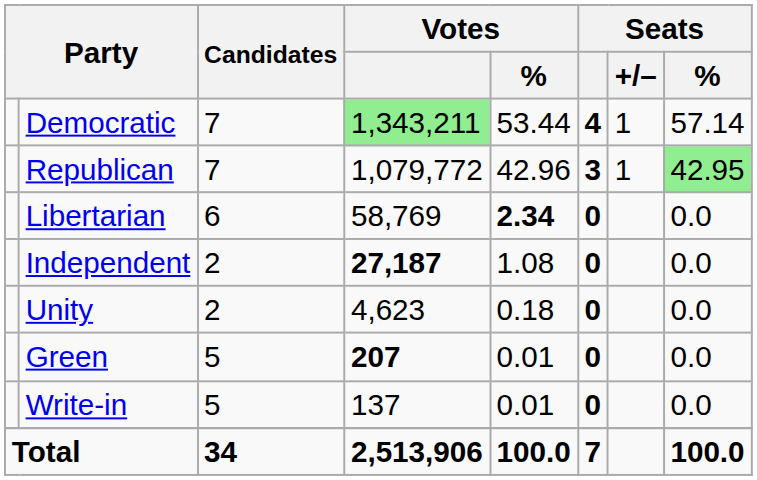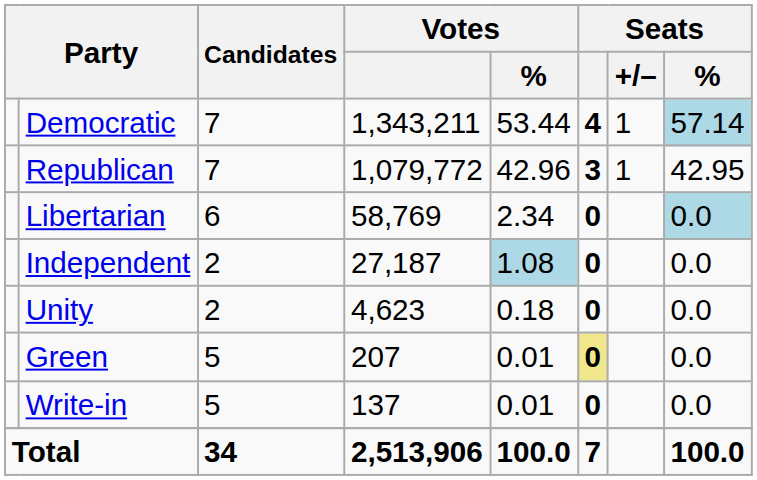Democratic | Votes: lightgreen background -> no background
Democratic | Seats / %: no background -> lightblue background
Republican | Seats / %: lightgreen background -> no background
Libertarian | Votes / %: bold -> normal
Libertarian | Seats / %: no background -> lightblue background
Independent | Votes: bold -> normal
Independent | Votes / %: no background -> lightblue background
Green | Votes: bold -> normal
Green | Seats: no background -> khaki background
